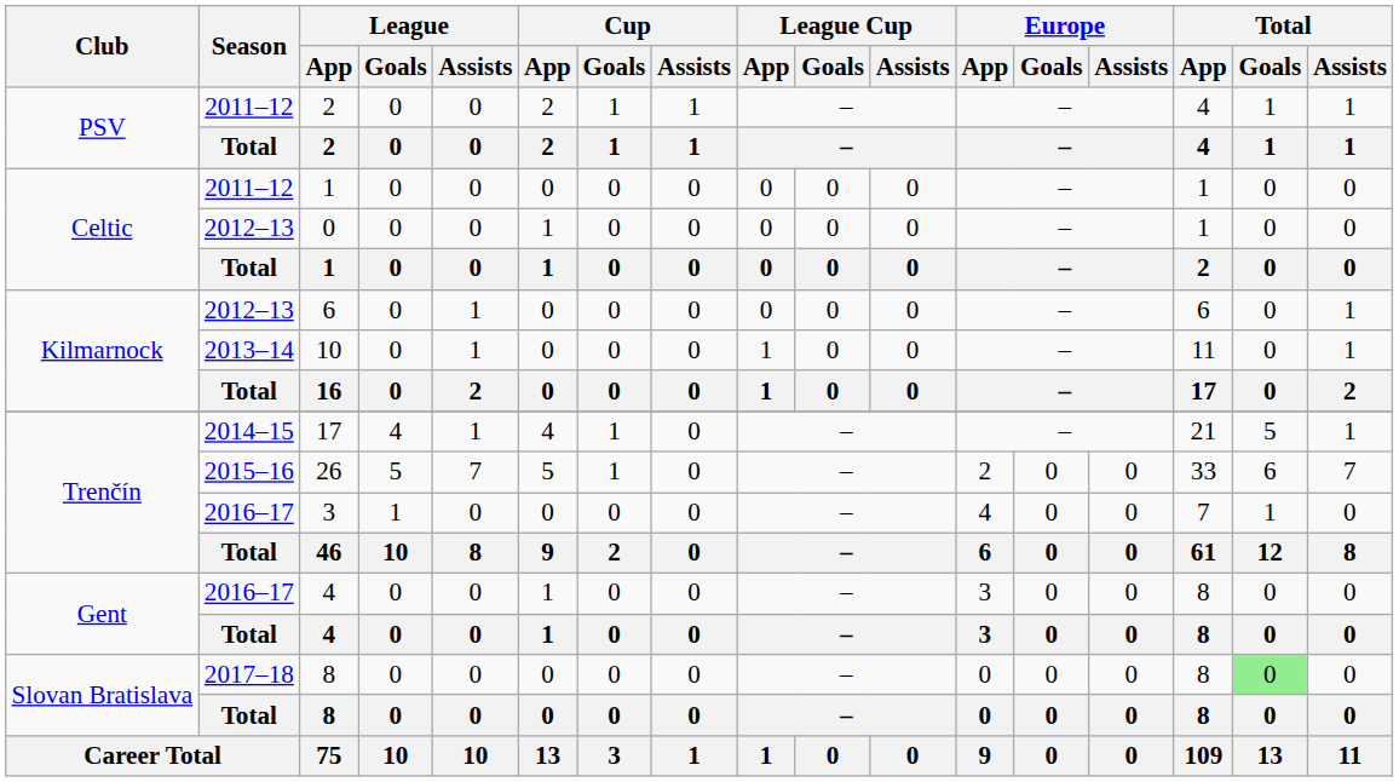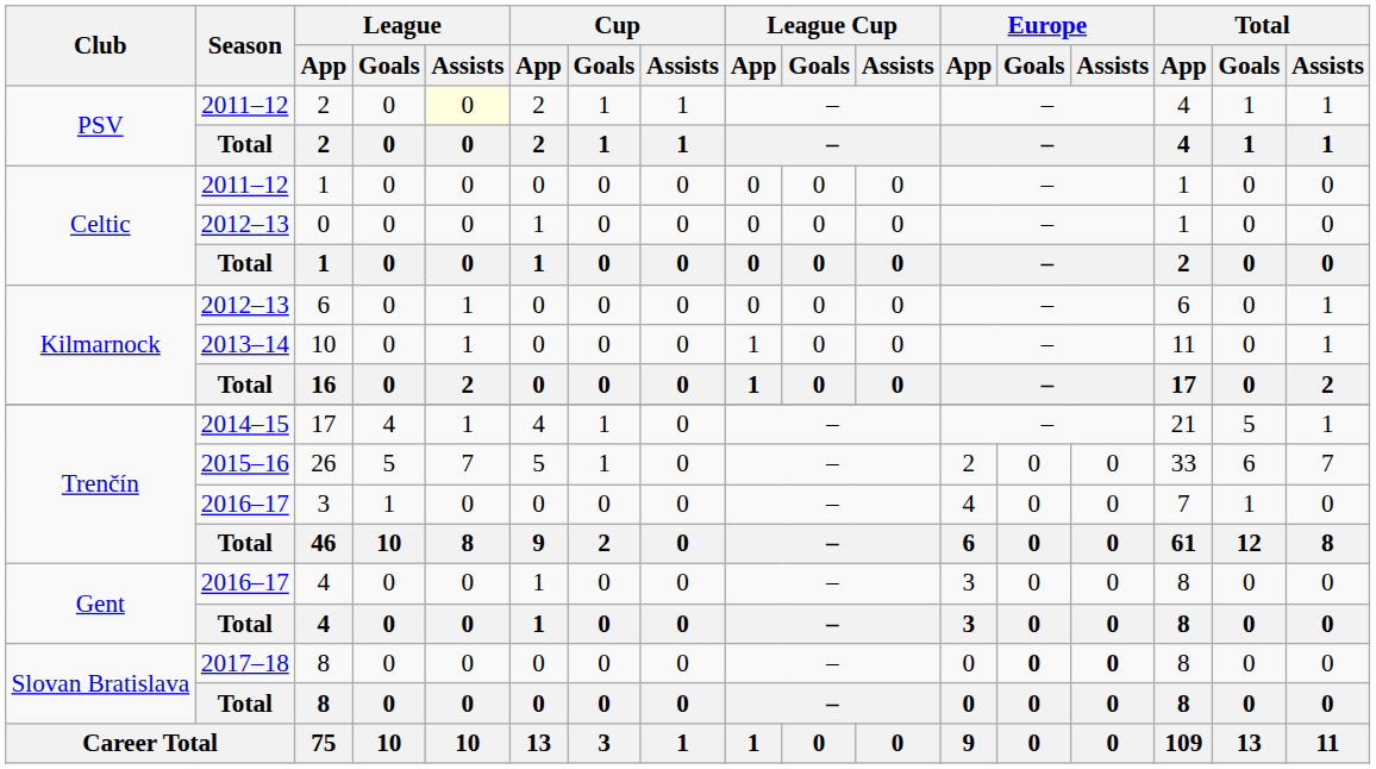2011–12 / 2 | League / Assists: no background -> lightyellow background
2017–18 / 8 | Europe / Goals: normal -> bold
2017–18 / 8 | Europe / Assists: normal -> bold
2017–18 / 8 | Total / Goals: lightgreen background -> no background
